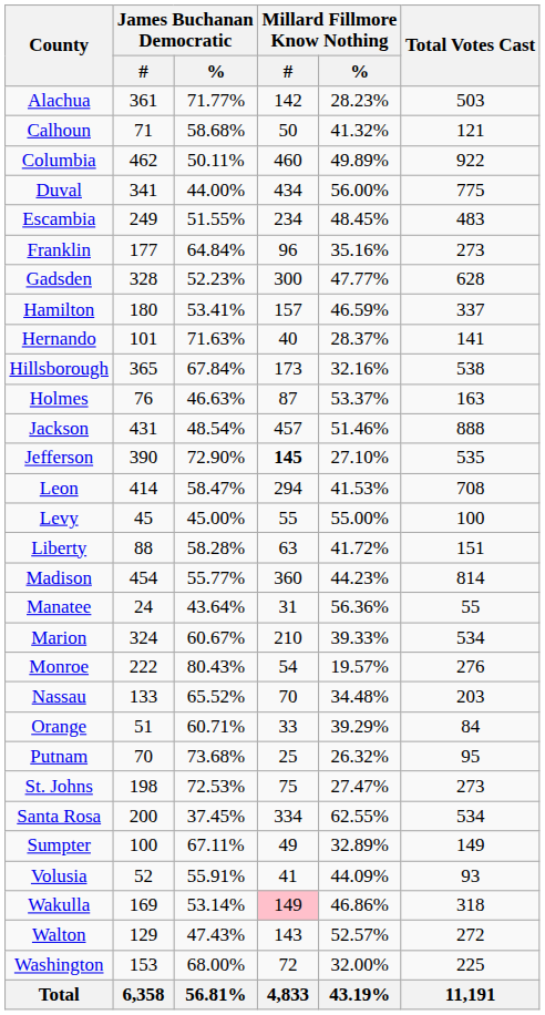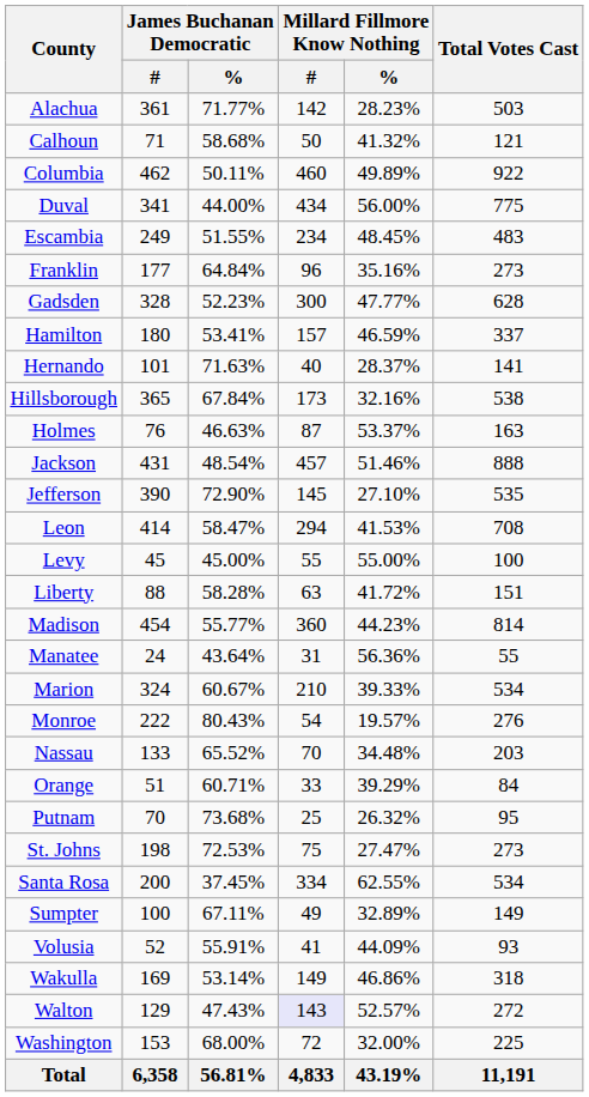Jefferson | Millard Fillmore Know Nothing / #: bold -> normal
Wakulla | Millard Fillmore Know Nothing / #: pink background -> no background
Walton | Millard Fillmore Know Nothing / #: no background -> lavender background
